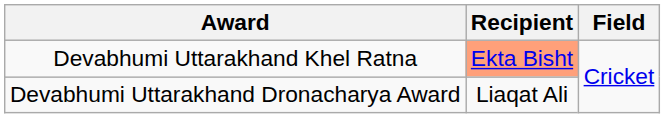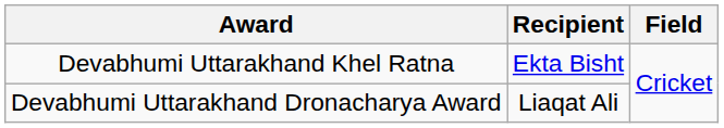Devabhumi Uttarakhand Khel Ratna | Recipient: lightsalmon background -> no background
